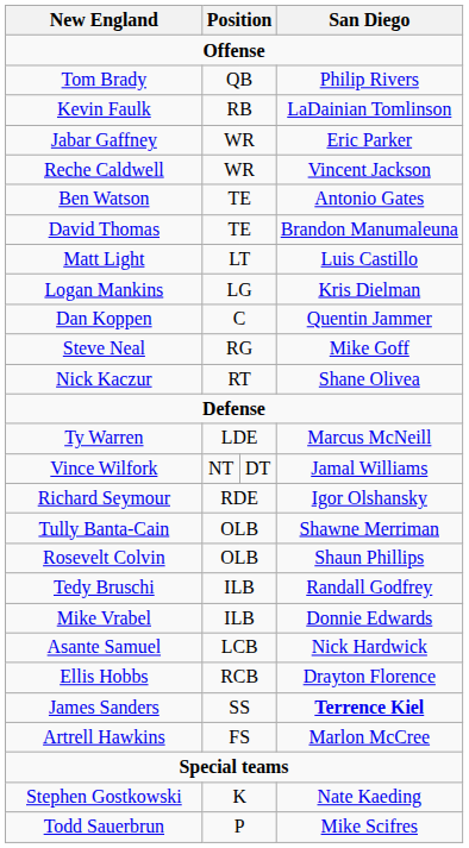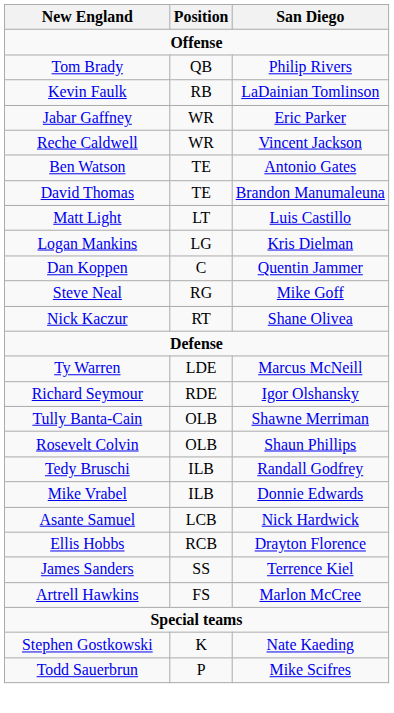- row: Vince Wilfork | NT | DT | Jamal Williams
James Sanders | San Diego: bold -> normal
